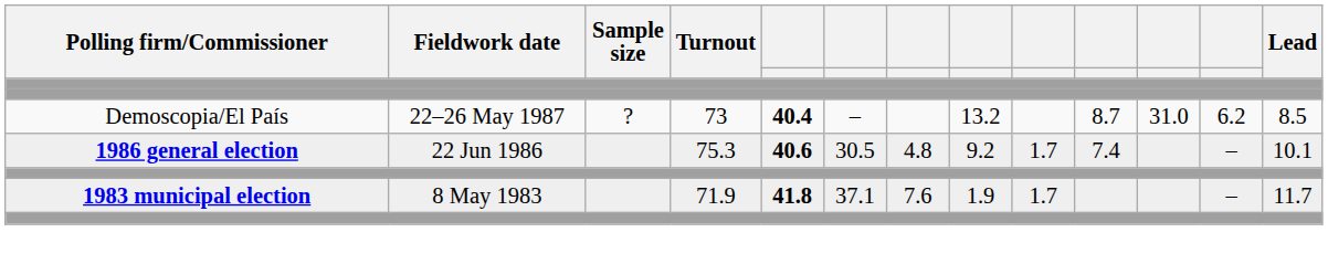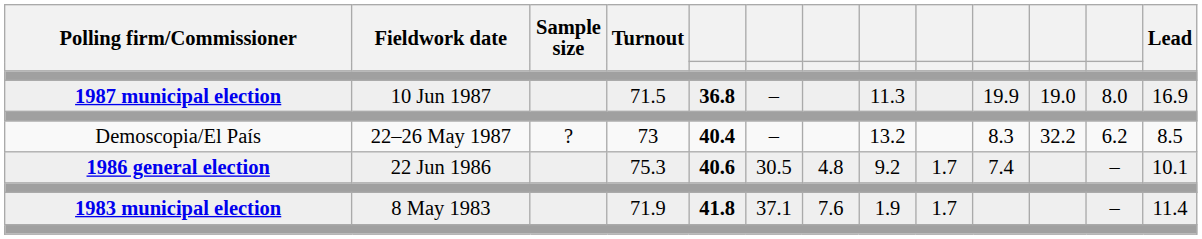+ row: 1987 municipal election | 10 Jun 1987 | 71.5 | 36.8 | – | 11.3 | 19.9 | 19.0 | 8.0 | 16.9
Demoscopia/El País | column 10: 8.7 -> 8.3
Demoscopia/El País | column 11: 31.0 -> 32.2
1983 municipal election | Lead: 11.7 -> 11.4
